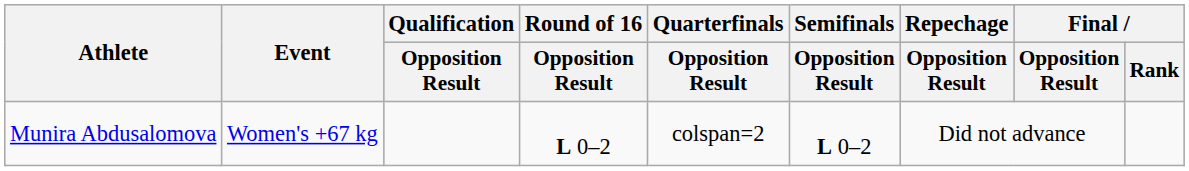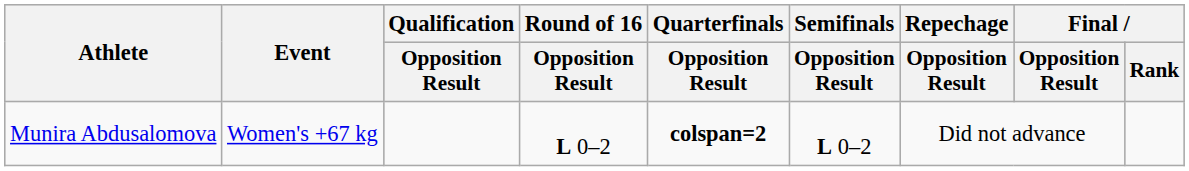Munira Abdusalomova | Quarterfinals / Opposition Result: normal -> bold
